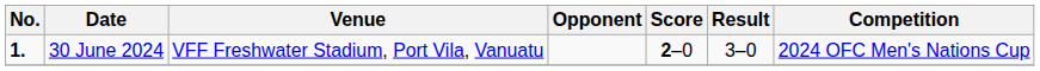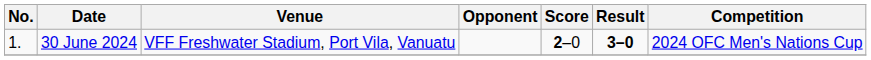30 June 2024 | No.: bold -> normal
30 June 2024 | Result: normal -> bold
